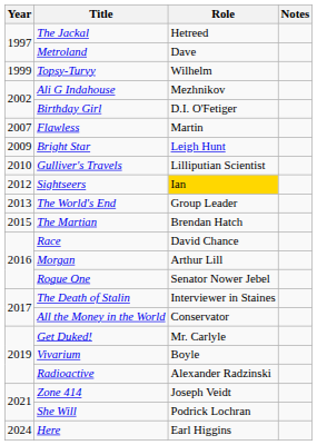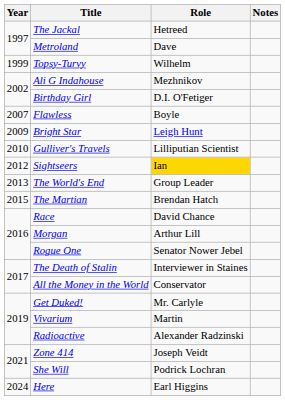Flawless | Role: Martin -> Boyle
Vivarium | Role: Boyle -> Martin
